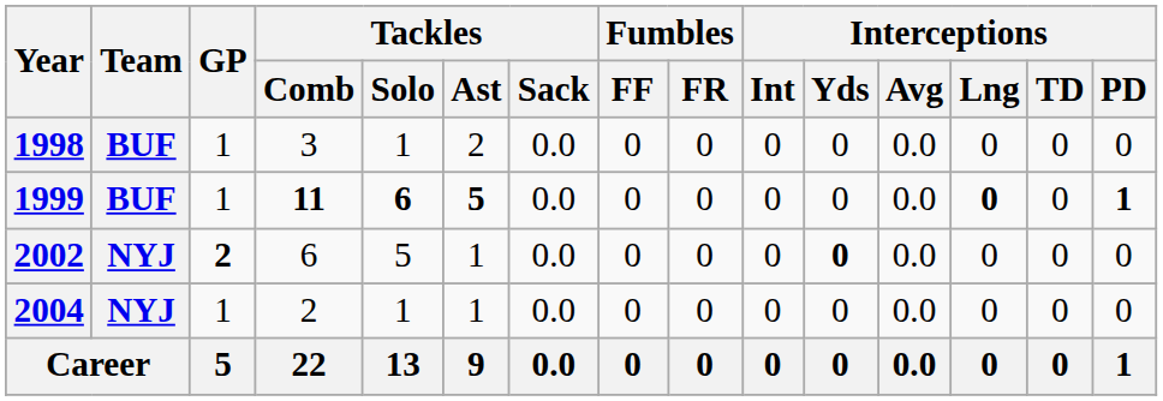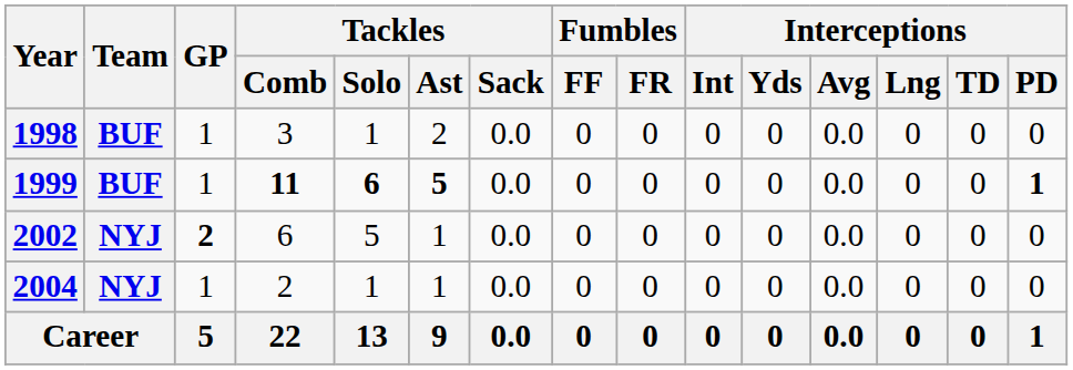1999 | Interceptions / Lng: bold -> normal
2002 | Interceptions / Yds: bold -> normal
